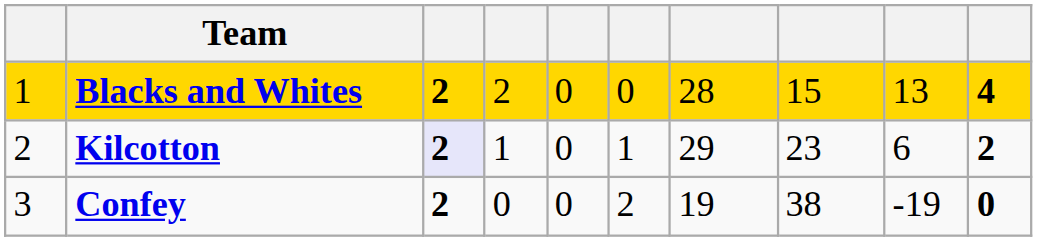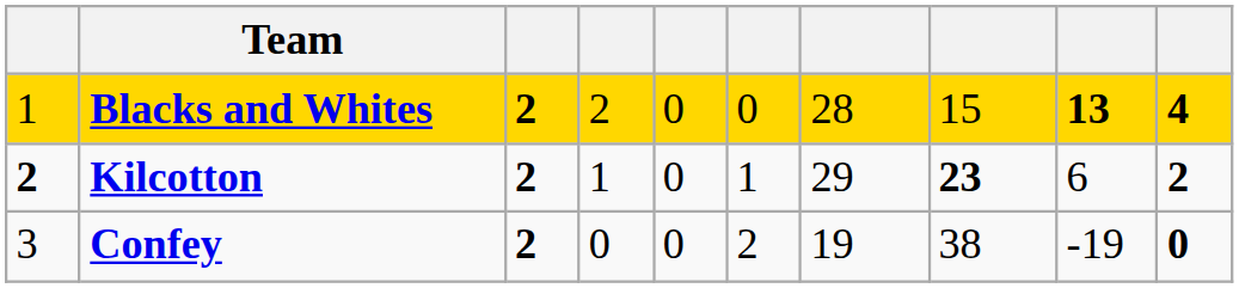Blacks and Whites | column 9: normal -> bold
Kilcotton | column 1: normal -> bold
Kilcotton | column 3: lavender background -> no background
Kilcotton | column 8: normal -> bold
